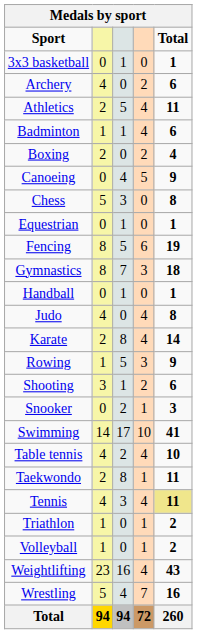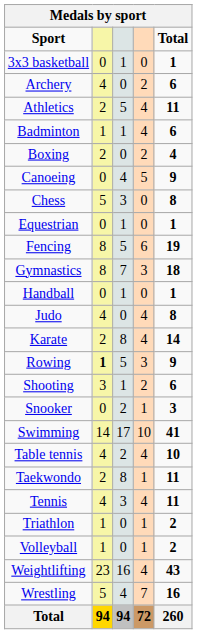Rowing | column 2: normal -> bold
Tennis | Total: khaki background -> no background
